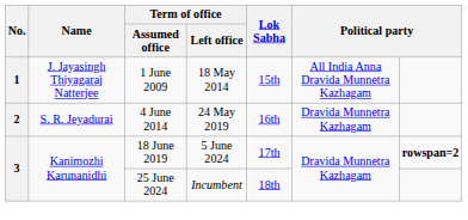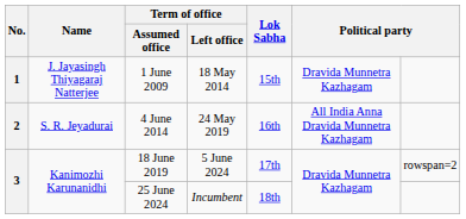1 June 2009 | column 6: All India Anna Dravida Munnetra Kazhagam -> Dravida Munnetra Kazhagam
4 June 2014 | column 6: Dravida Munnetra Kazhagam -> All India Anna Dravida Munnetra Kazhagam
18 June 2019 | column 7: bold -> normal
